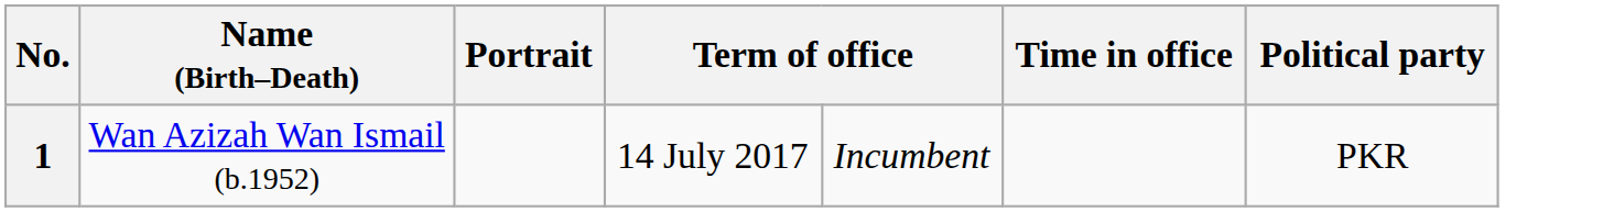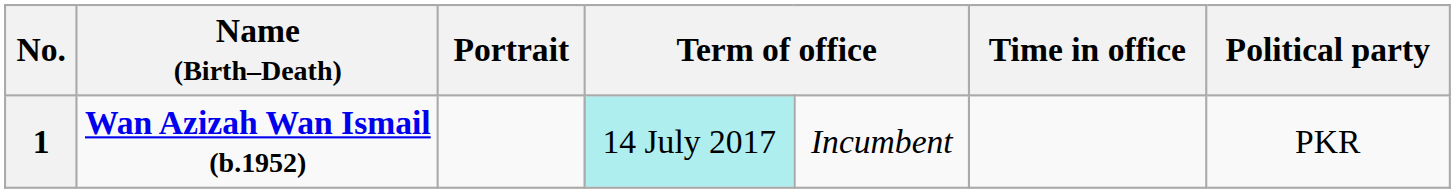1 | Name (Birth–Death): normal -> bold
1 | column 4: no background -> paleturquoise background
